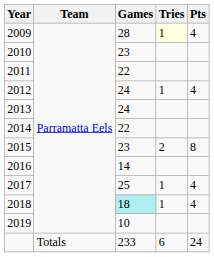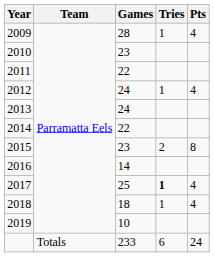2009 | Tries: lightyellow background -> no background
2017 | Tries: normal -> bold
2018 | Games: paleturquoise background -> no background
